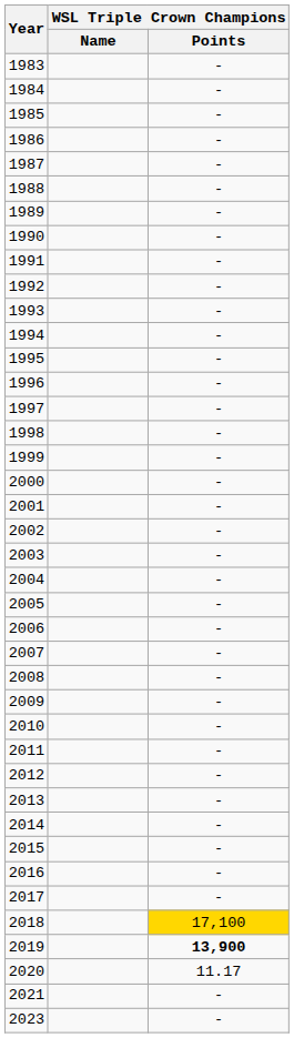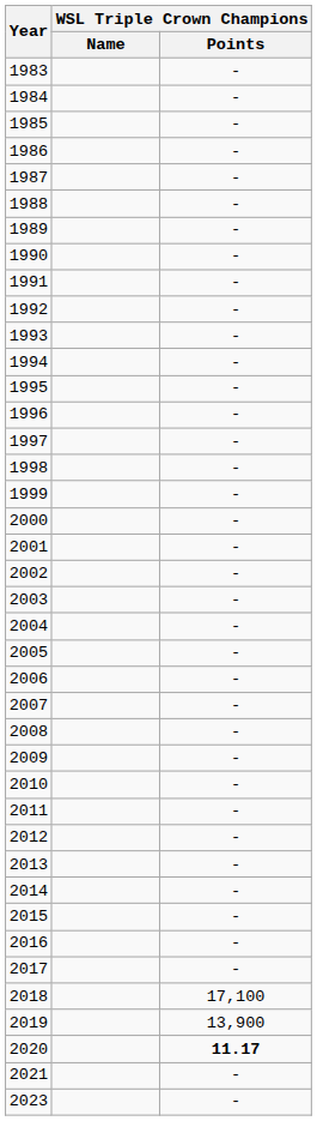2018 | WSL Triple Crown Champions / Points: gold background -> no background
2019 | WSL Triple Crown Champions / Points: bold -> normal
2020 | WSL Triple Crown Champions / Points: normal -> bold
